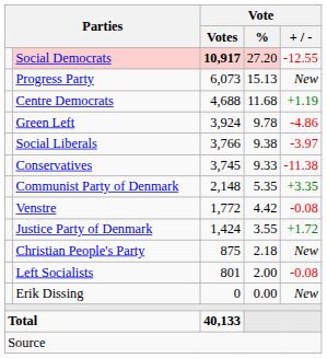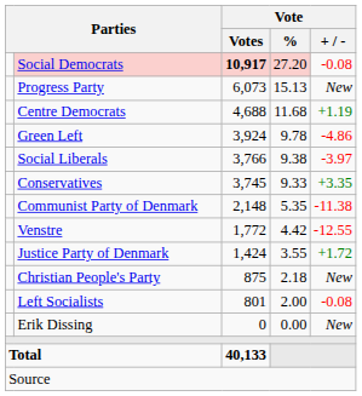Social Democrats | Vote / + / -: -12.55 -> -0.08
Conservatives | Vote / + / -: -11.38 -> +3.35
Communist Party of Denmark | Vote / + / -: +3.35 -> -11.38
Venstre | Vote / + / -: -0.08 -> -12.55
